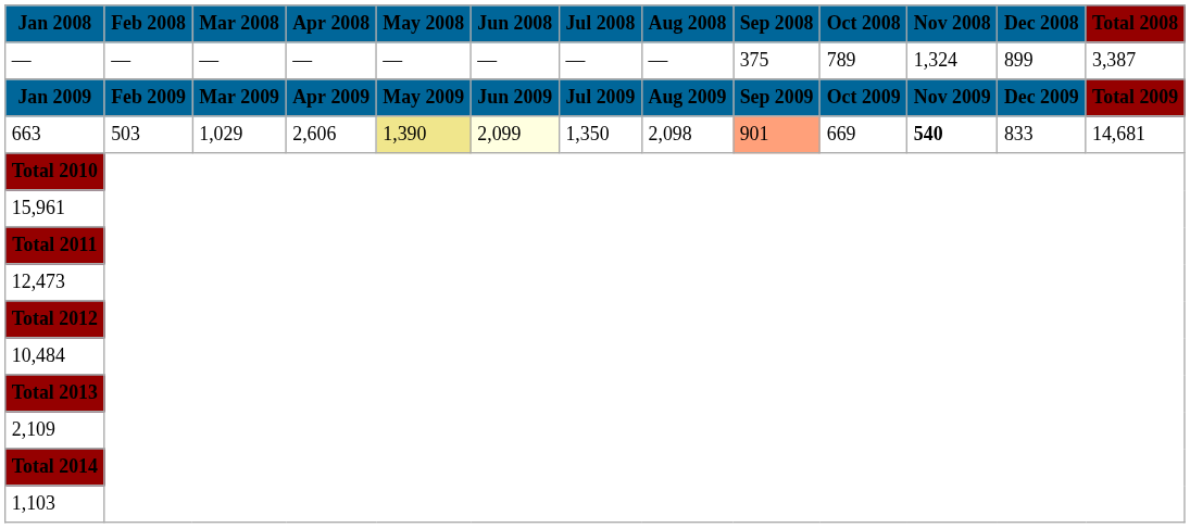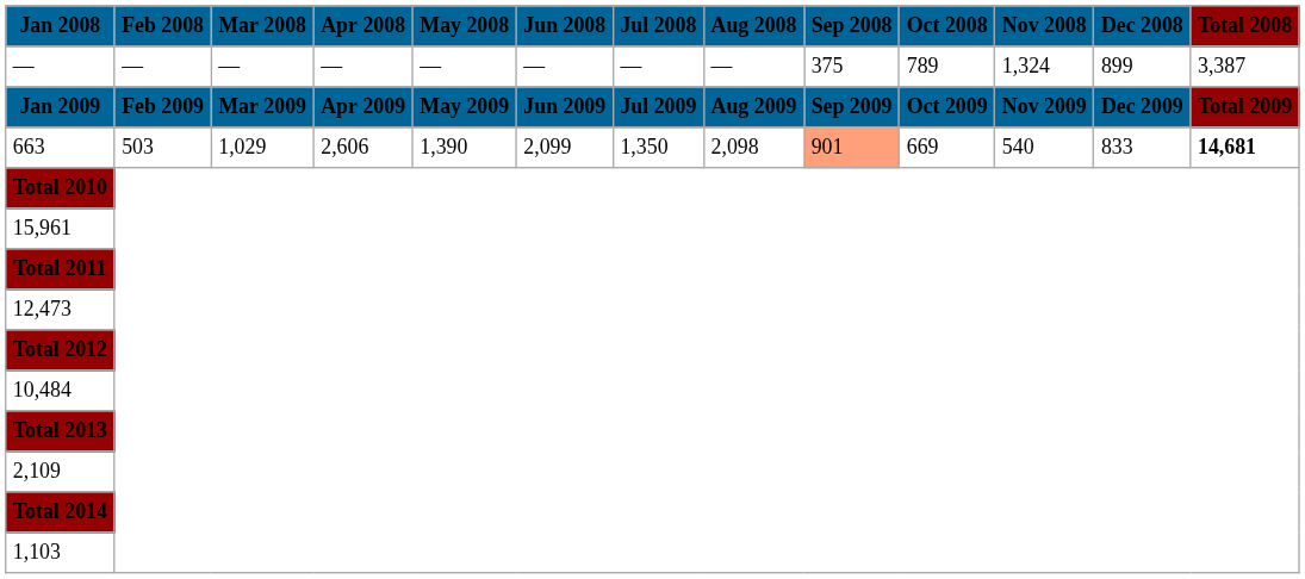663 | May 2008: khaki background -> no background
663 | Jun 2008: lightyellow background -> no background
663 | Nov 2008: bold -> normal
663 | Total 2008: normal -> bold
